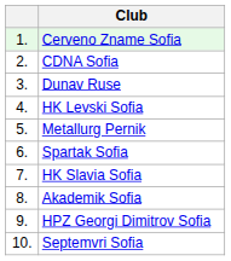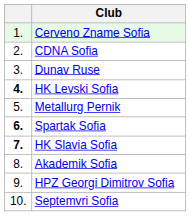HK Levski Sofia | column 1: normal -> bold
Spartak Sofia | column 1: normal -> bold
HK Slavia Sofia | column 1: normal -> bold
